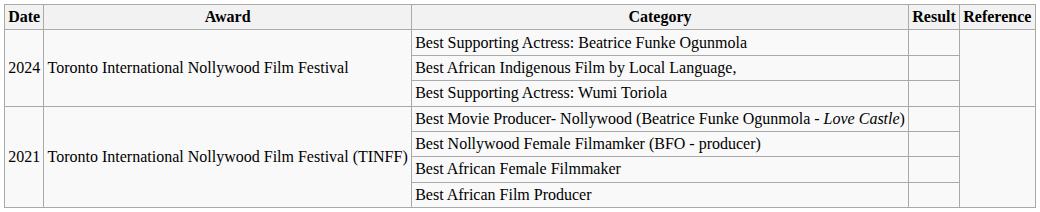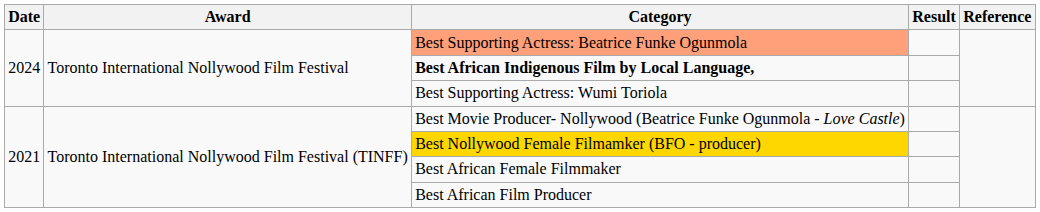Best Supporting Actress: Beatrice Funke Ogunmola | Category: no background -> lightsalmon background
Best African Indigenous Film by Local Language, | Category: normal -> bold
Best Nollywood Female Filmamker (BFO - producer) | Category: no background -> gold background
